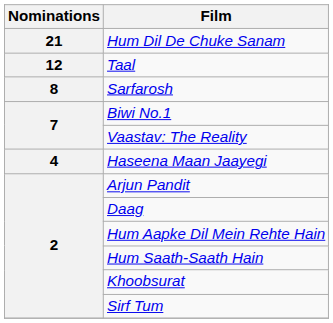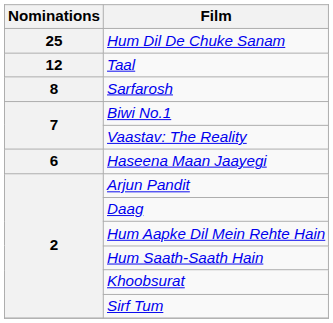Hum Dil De Chuke Sanam | Nominations: 21 -> 25
Haseena Maan Jaayegi | Nominations: 4 -> 6
